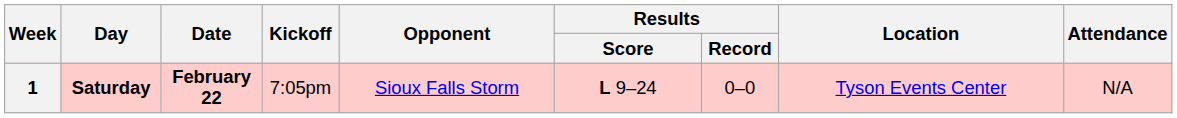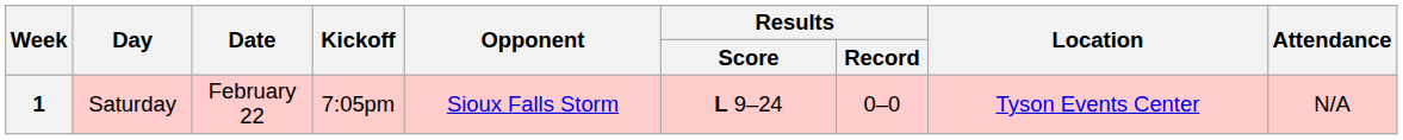1 | Day: bold -> normal
1 | Date: bold -> normal
